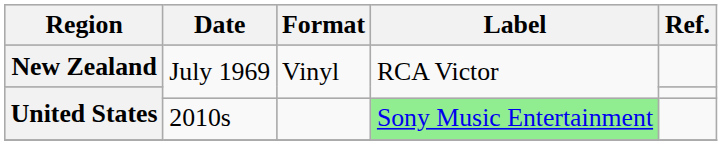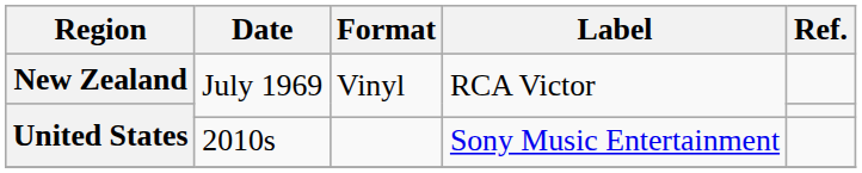United States / 2010s | Label: lightgreen background -> no background
